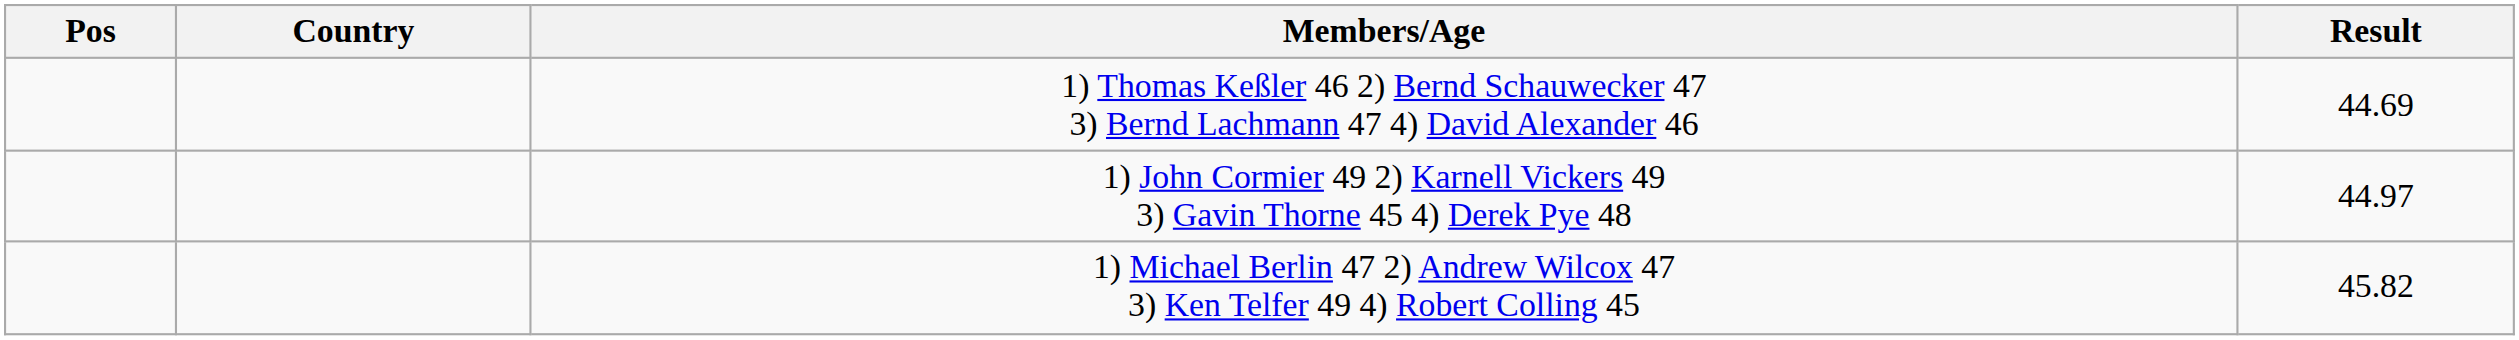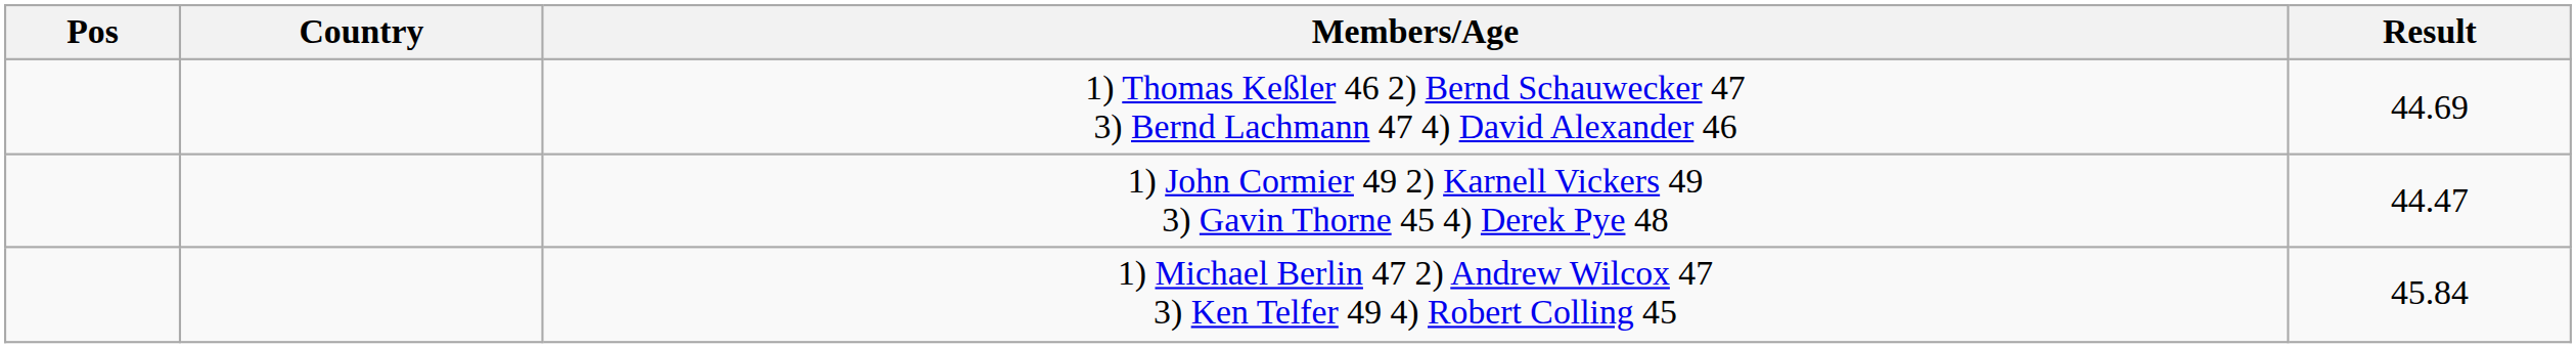row 3 | Result: 44.97 -> 44.47
row 4 | Result: 45.82 -> 45.84
